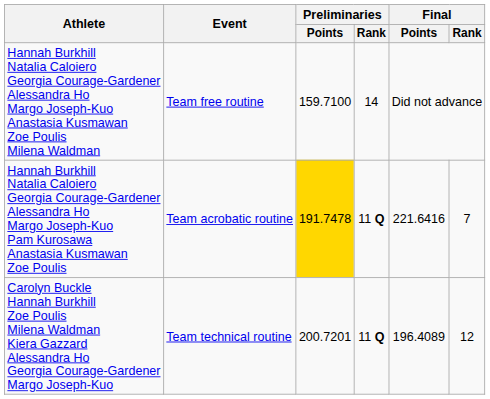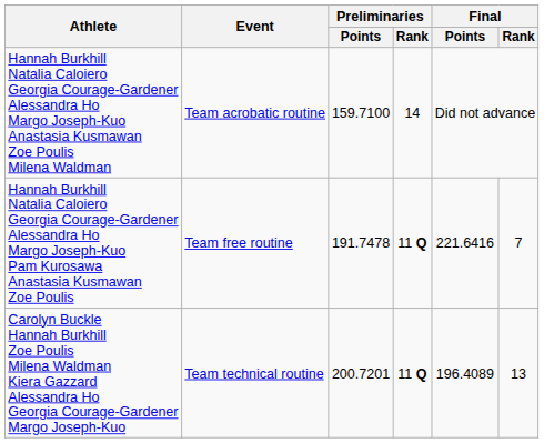row 3 | Event: Team free routine -> Team acrobatic routine
row 4 | Event: Team acrobatic routine -> Team free routine
row 4 | Preliminaries / Points: gold background -> no background
row 5 | Final / Rank: 12 -> 13
